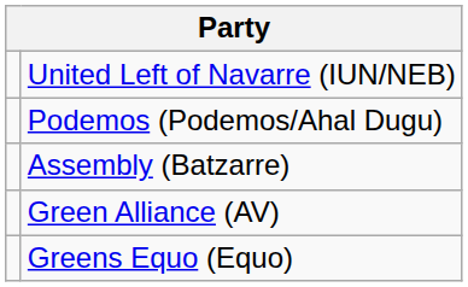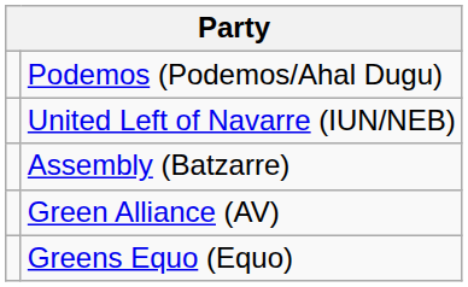rows swapped: Podemos (Podemos/Ahal Dugu) <-> United Left of Navarre (IUN/NEB)
